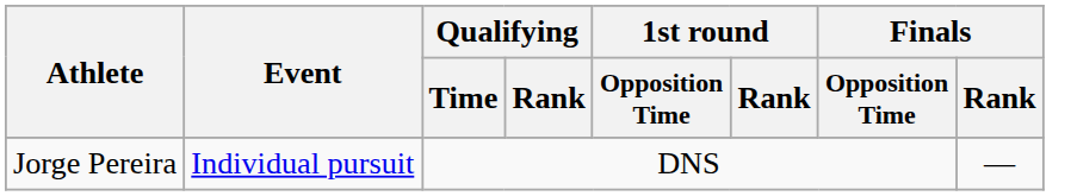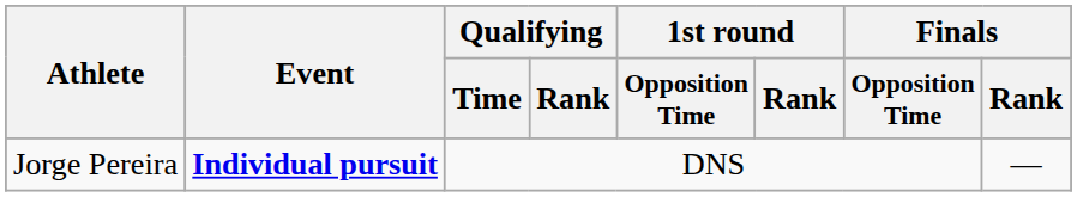Jorge Pereira | Event: normal -> bold
